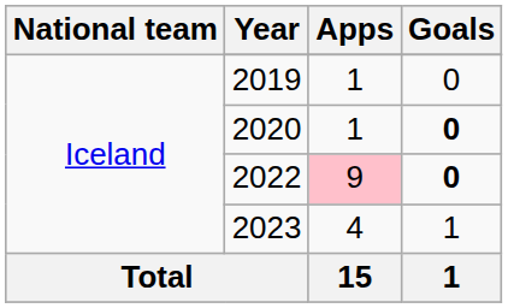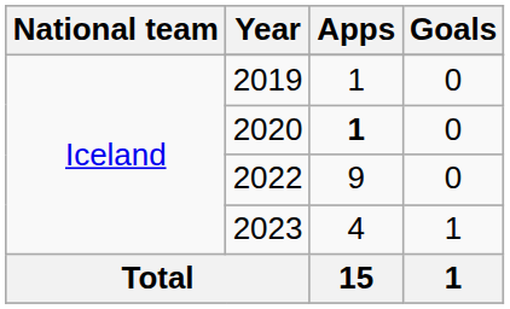2020 | Apps: normal -> bold
2020 | Goals: bold -> normal
2022 | Apps: pink background -> no background
2022 | Goals: bold -> normal
